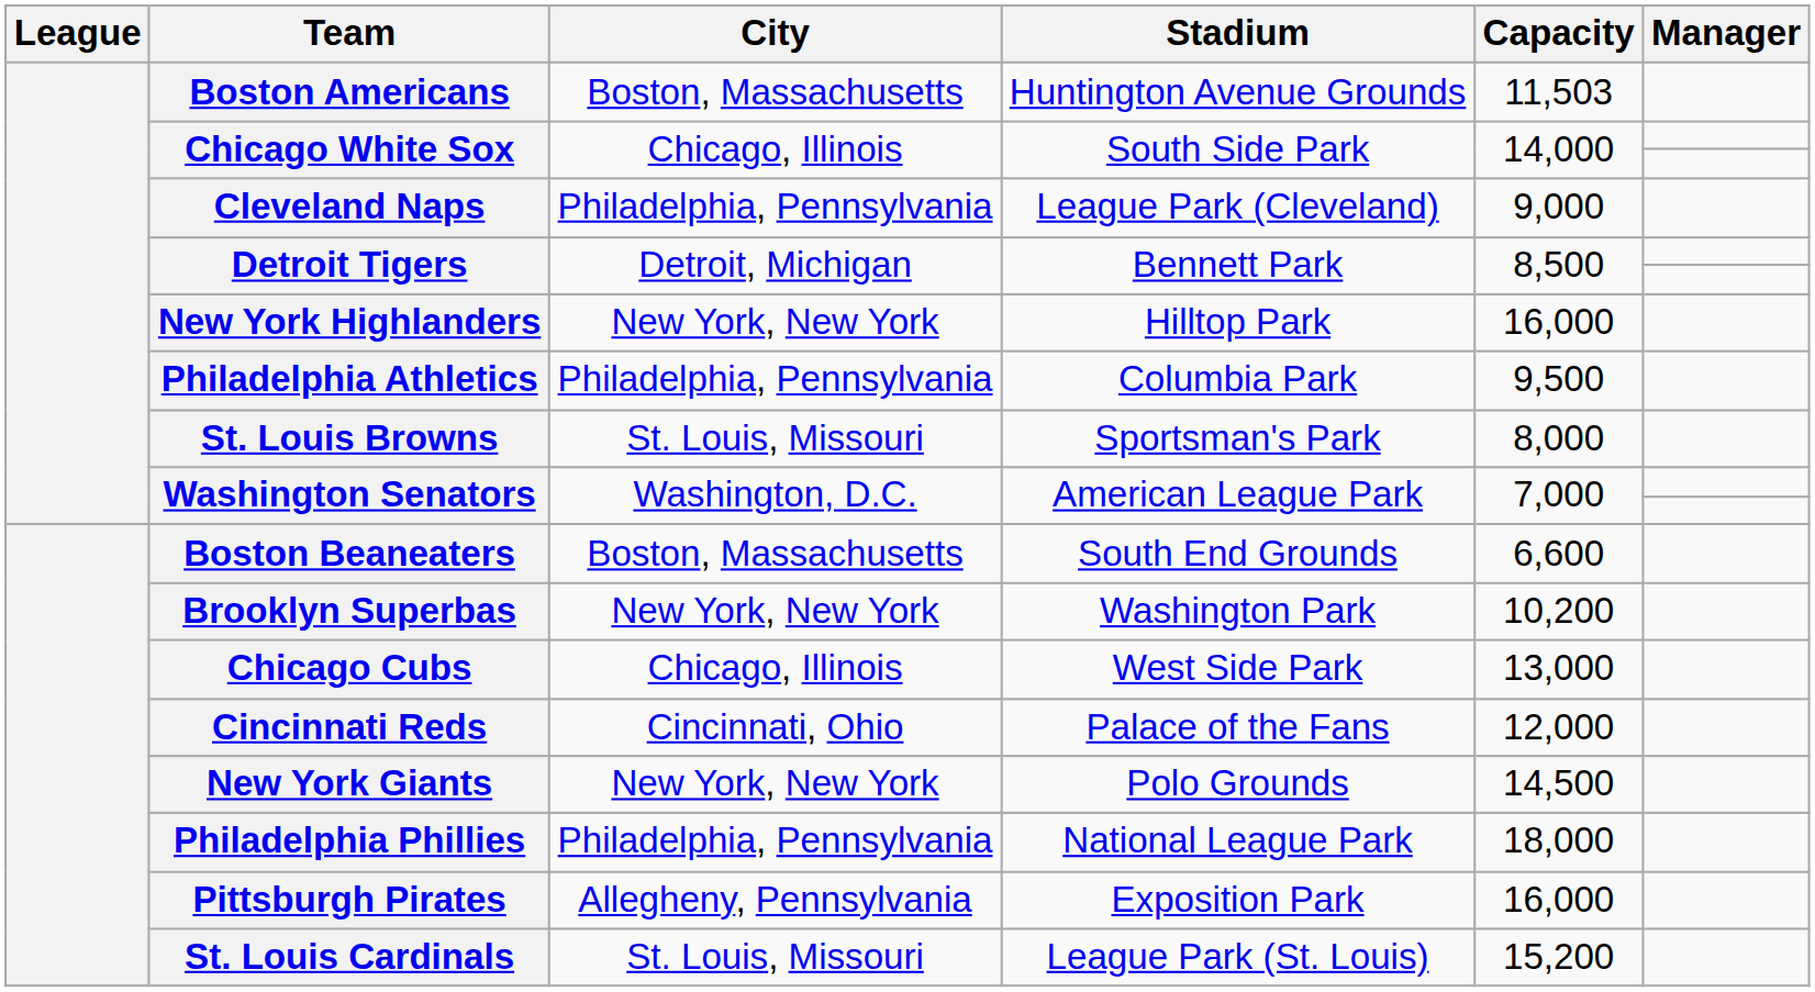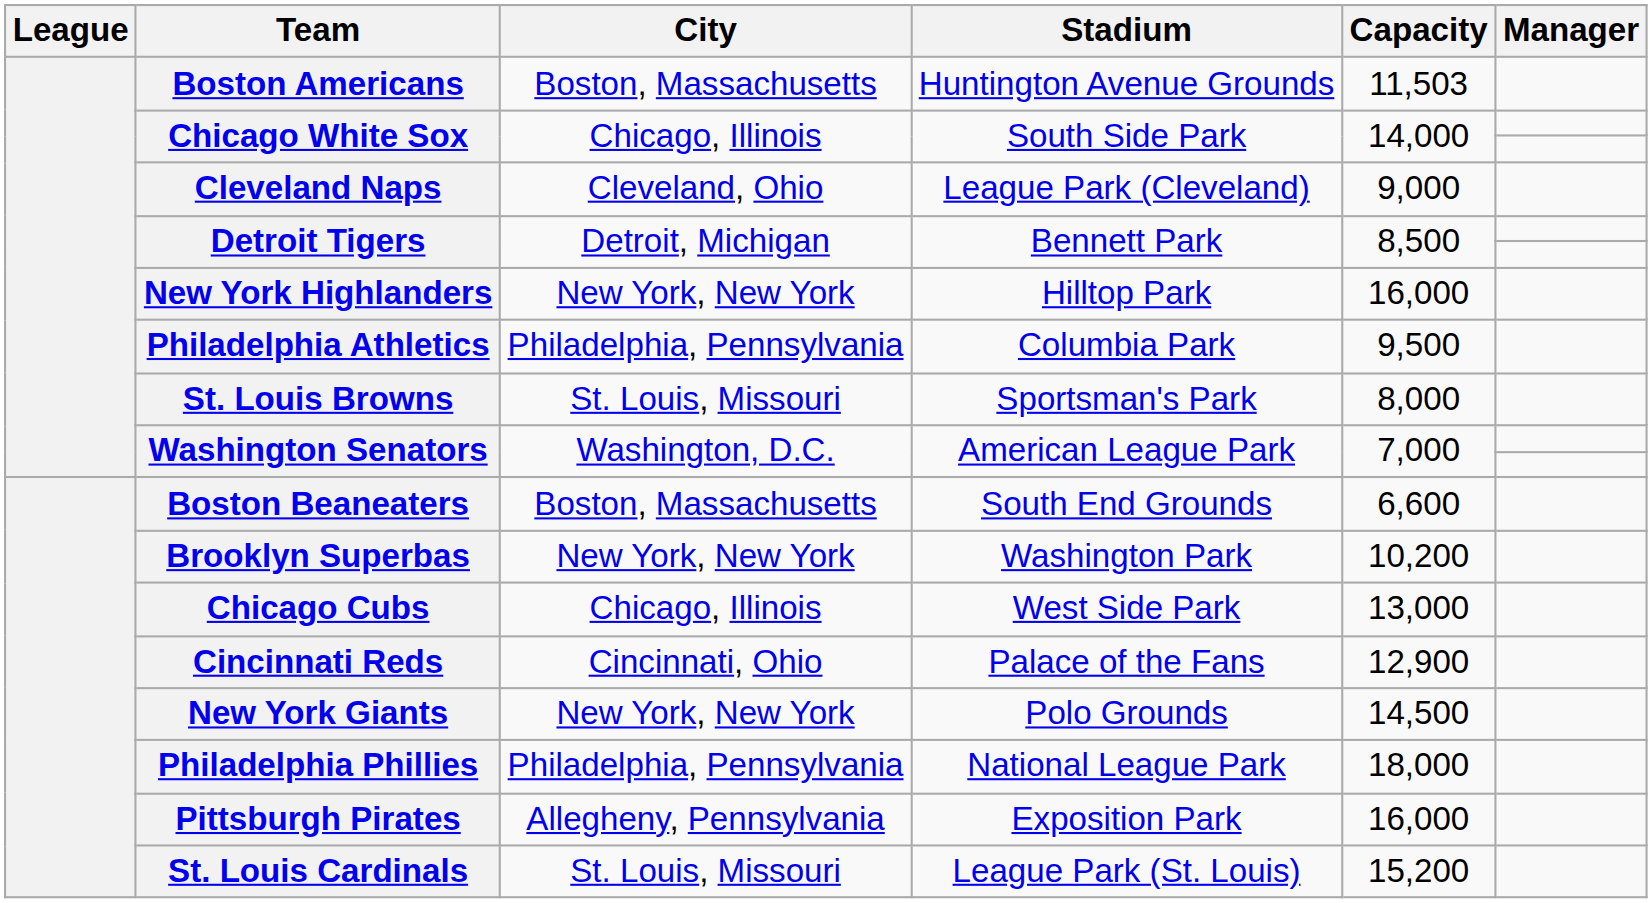Cleveland Naps | City: Philadelphia, Pennsylvania -> Cleveland, Ohio
Cincinnati Reds | Capacity: 12,000 -> 12,900
